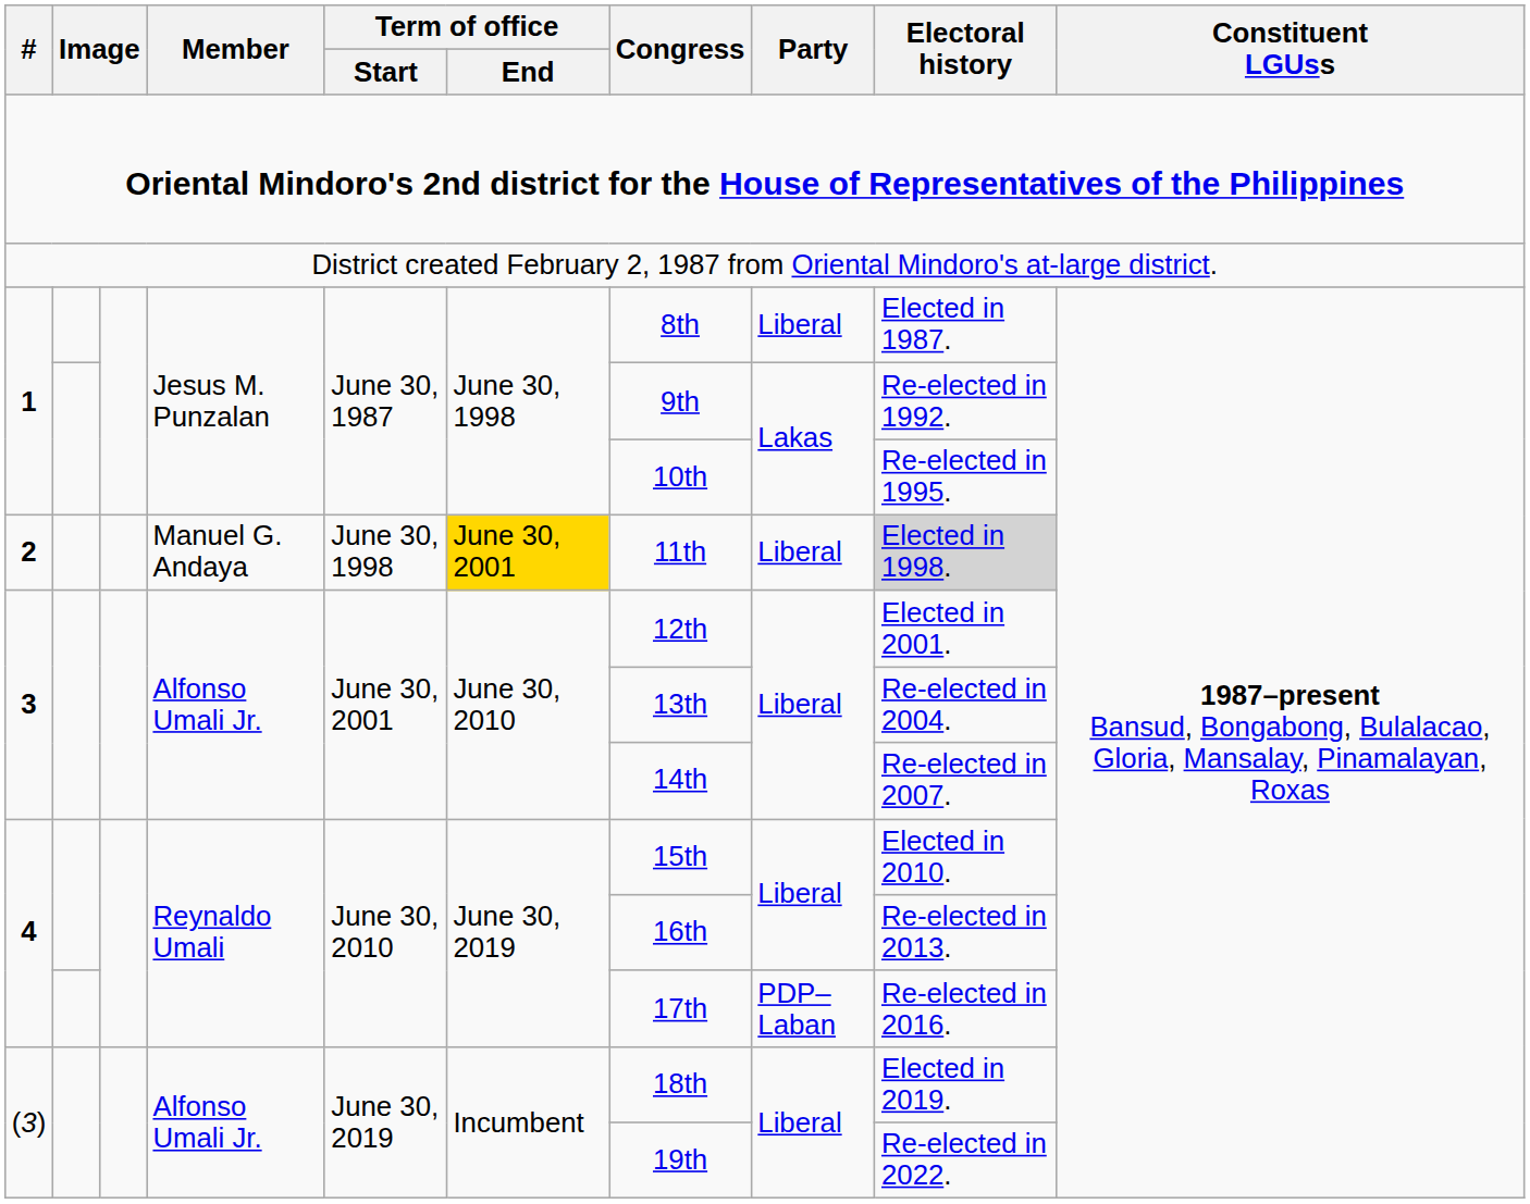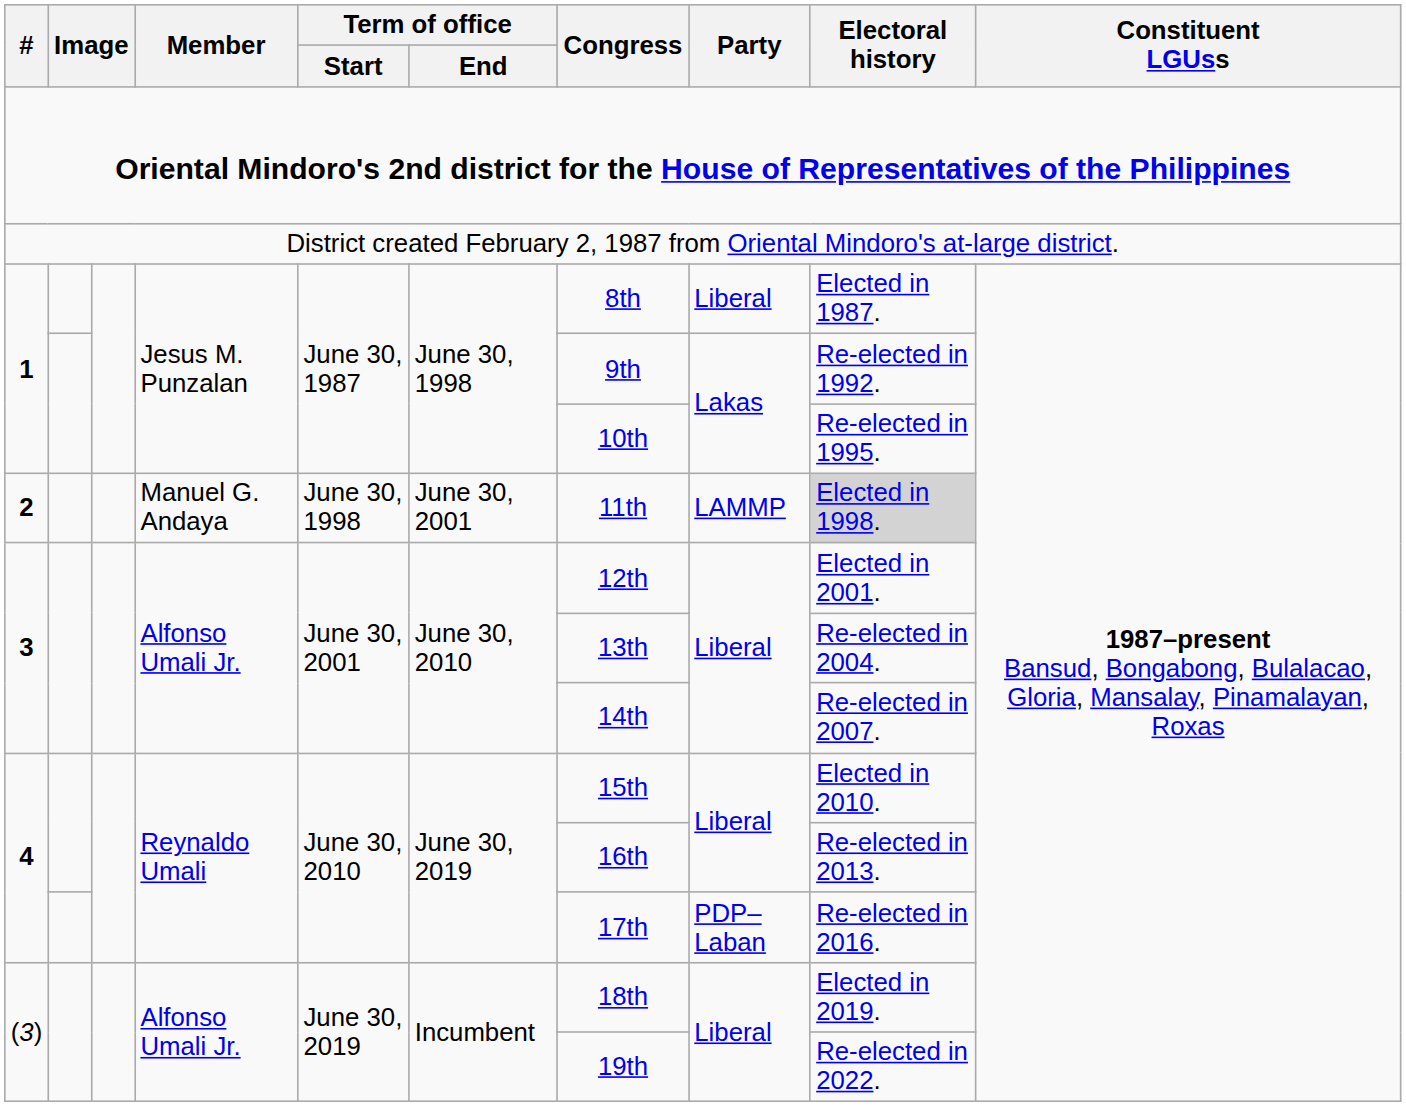2 | Term of office / End: gold background -> no background
2 | Party: Liberal -> LAMMP
